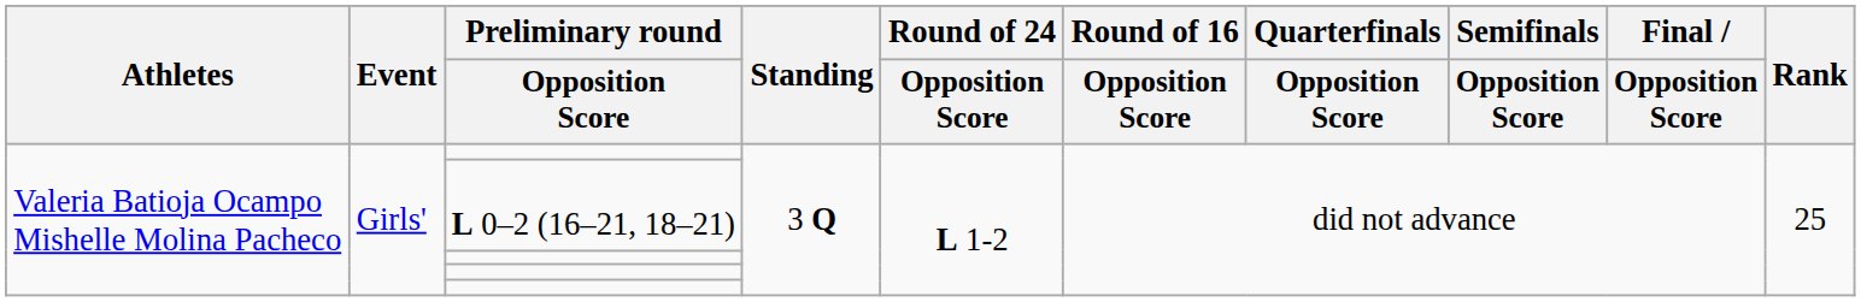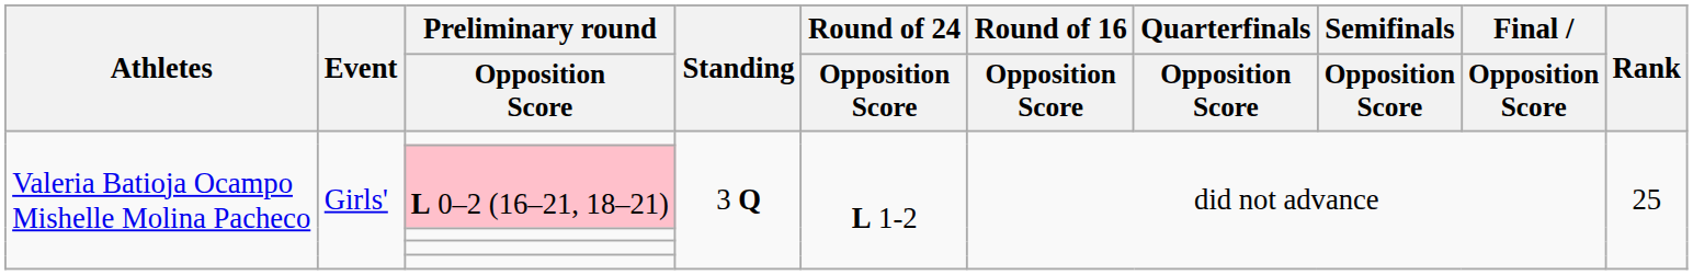L 0–2 (16–21, 18–21) | Preliminary round / Opposition Score: no background -> pink background
